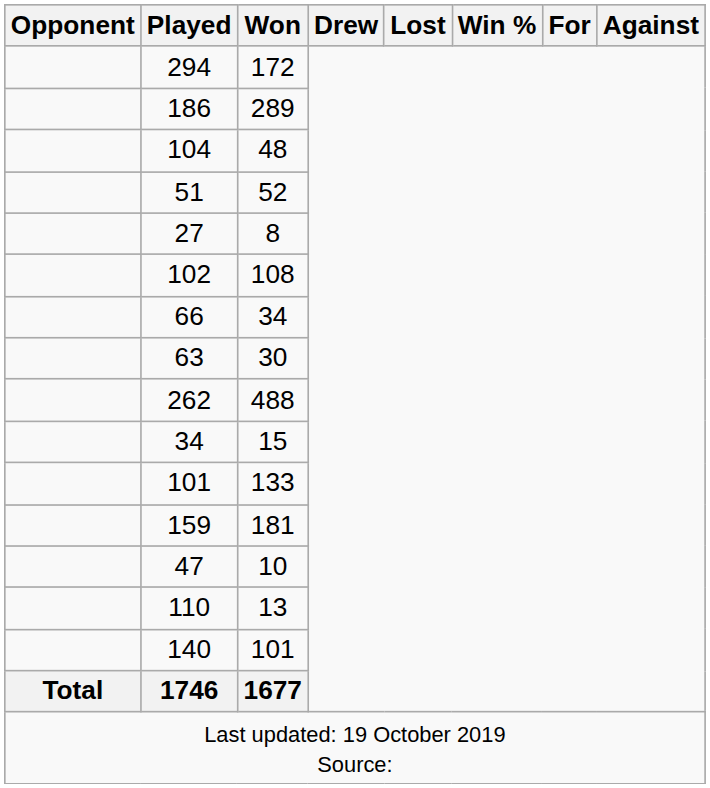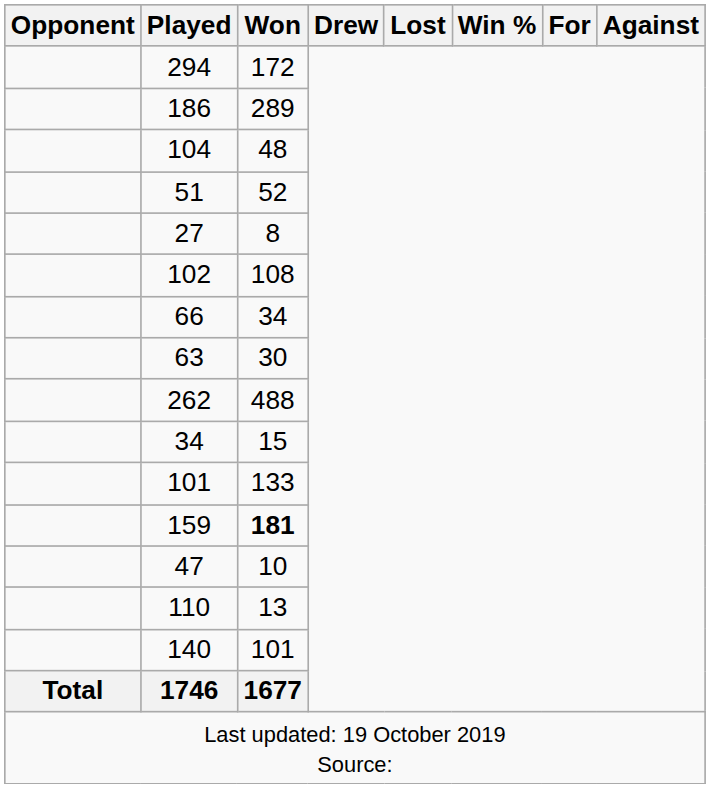159 | Won: normal -> bold
